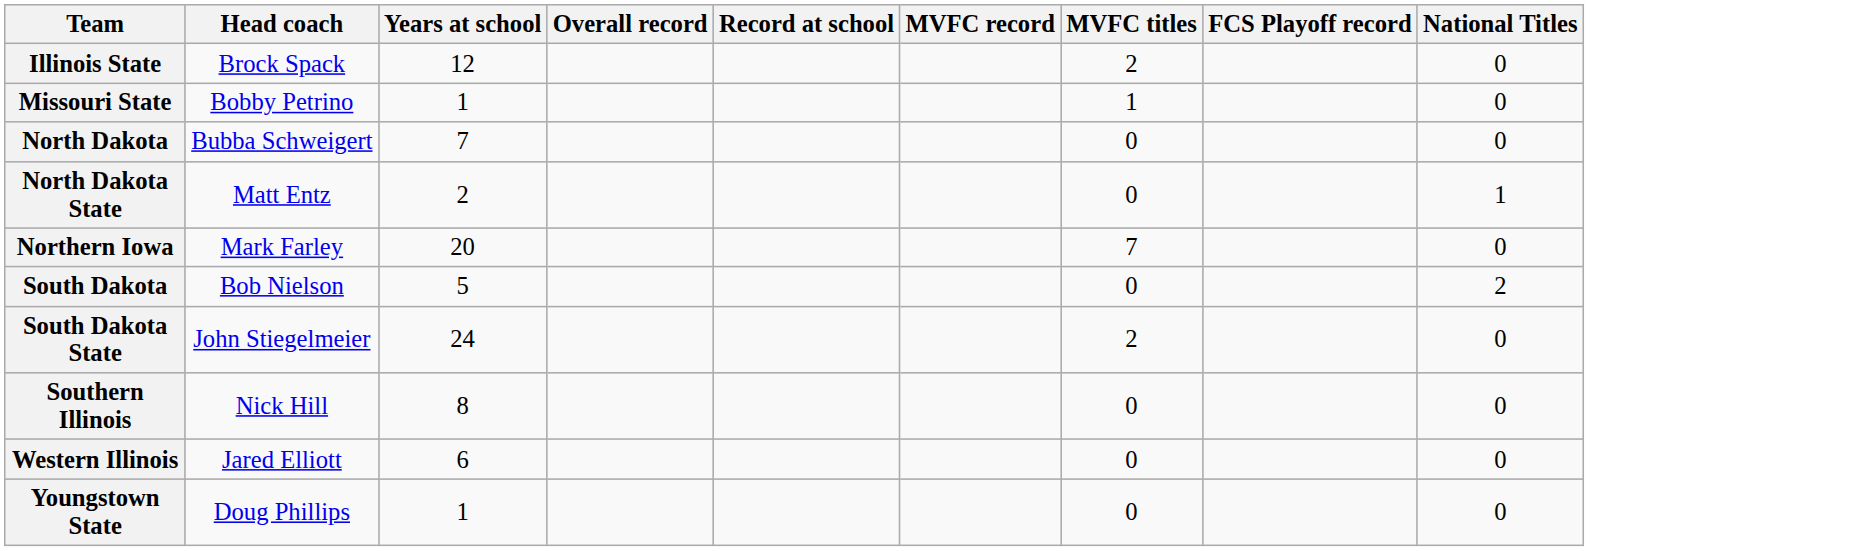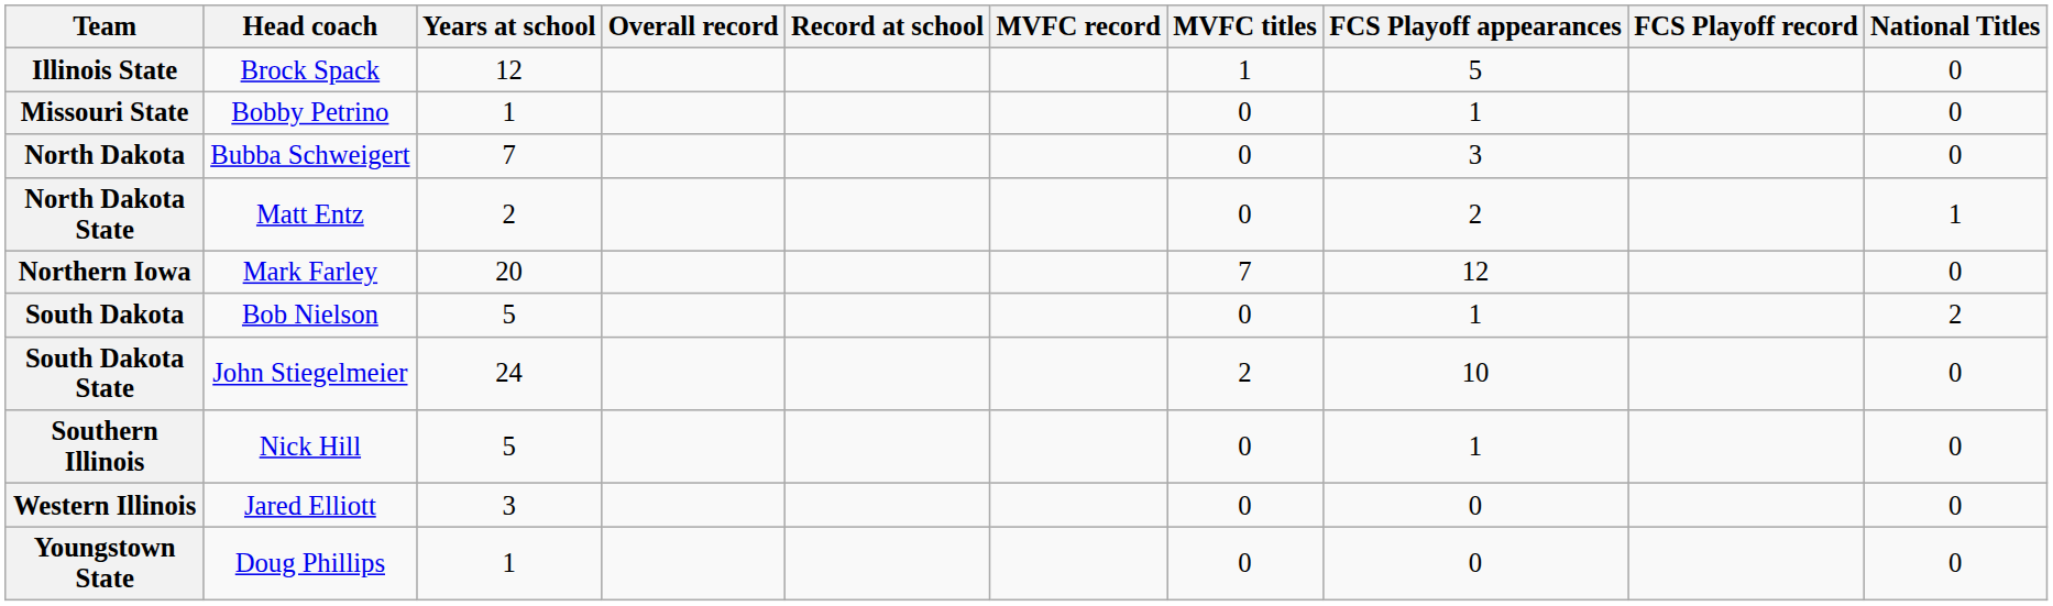+ column: FCS Playoff appearances | 5 | 1 | 3 | 2 | 12 | 1 | 10 | 1 | 0 | 0
Illinois State | MVFC titles: 2 -> 1
Missouri State | MVFC titles: 1 -> 0
Southern Illinois | Years at school: 8 -> 5
Western Illinois | Years at school: 6 -> 3
